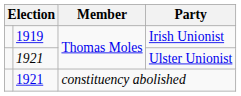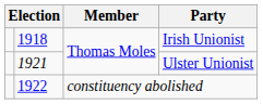Irish Unionist | column 2: 1919 -> 1918
constituency abolished | column 2: 1921 -> 1922
